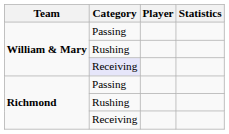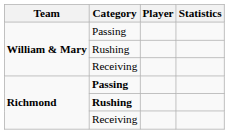William & Mary / Receiving | Category: lavender background -> no background
Richmond / Passing | Category: normal -> bold
Richmond / Rushing | Category: normal -> bold
